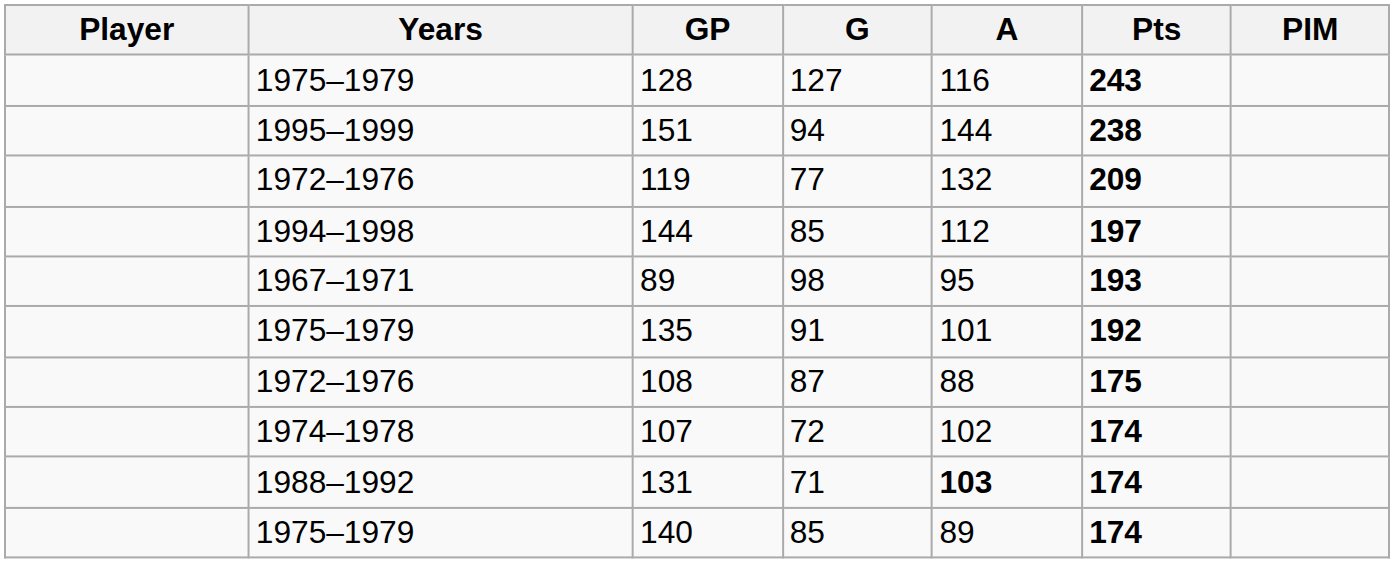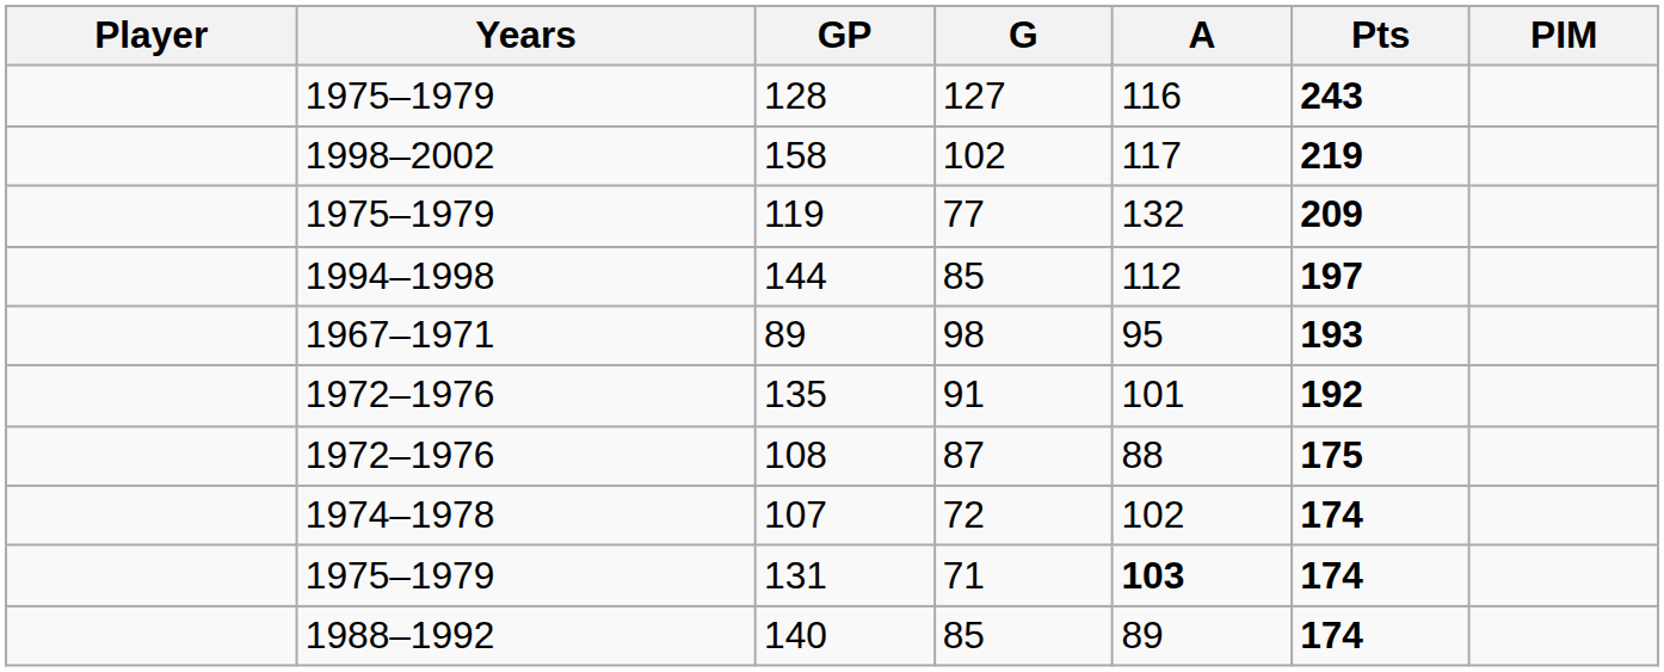- row: 1995–1999 | 151 | 94 | 144 | 238
+ row: 1998–2002 | 158 | 102 | 117 | 219
119 | Years: 1972–1976 -> 1975–1979
135 | Years: 1975–1979 -> 1972–1976
131 | Years: 1988–1992 -> 1975–1979
140 | Years: 1975–1979 -> 1988–1992
